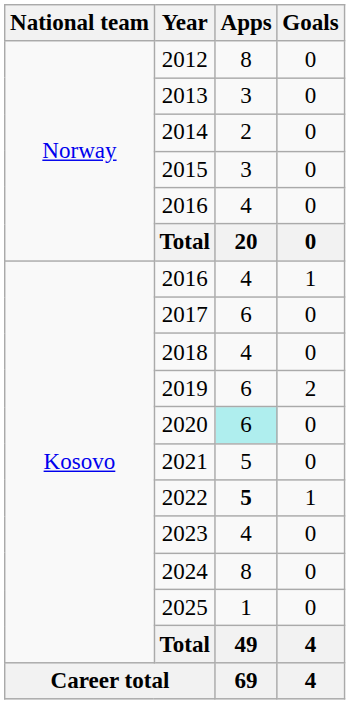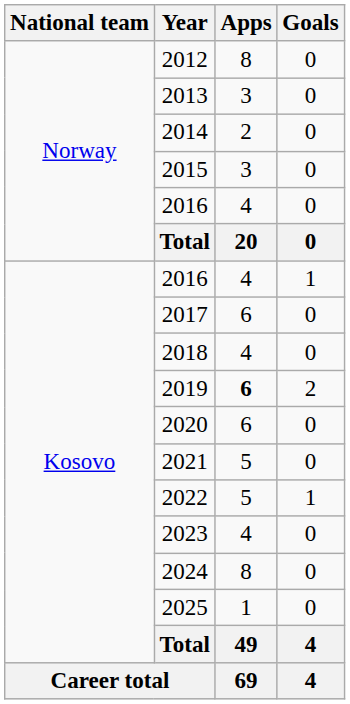2019 | Apps: normal -> bold
2020 | Apps: paleturquoise background -> no background
2022 | Apps: bold -> normal
